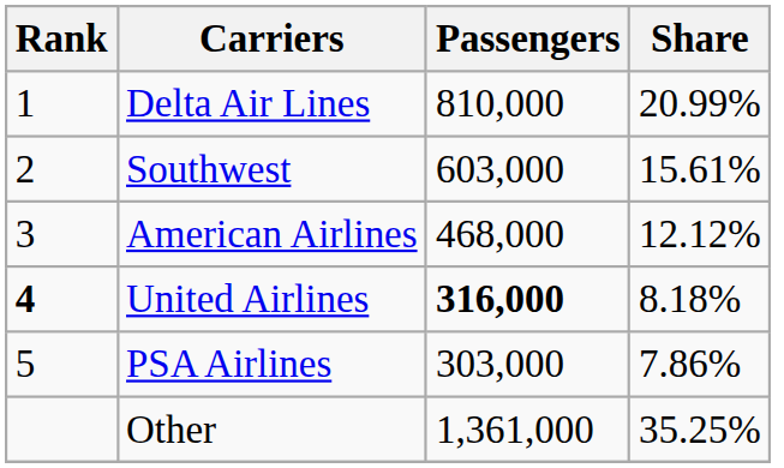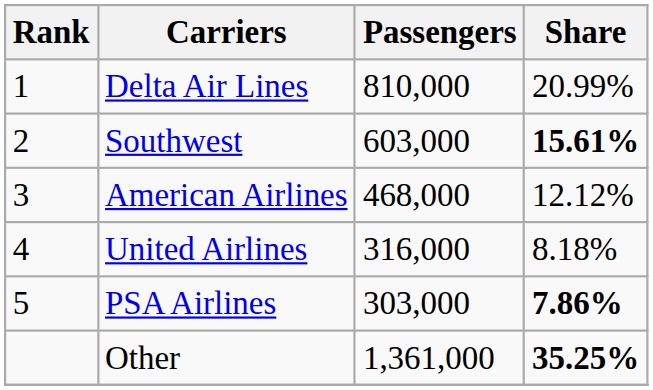Southwest | Share: normal -> bold
United Airlines | Rank: bold -> normal
United Airlines | Passengers: bold -> normal
PSA Airlines | Share: normal -> bold
Other | Share: normal -> bold
